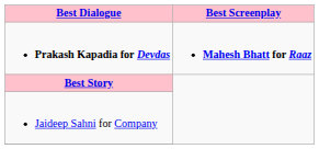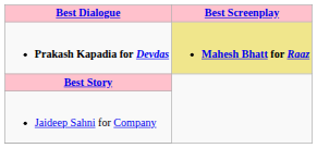Prakash Kapadia for Devdas | Best Screenplay: no background -> khaki background
